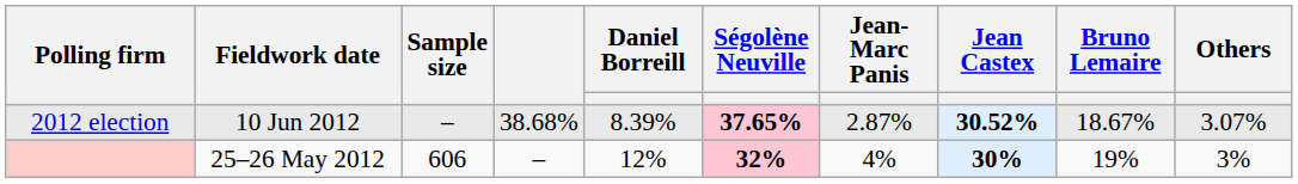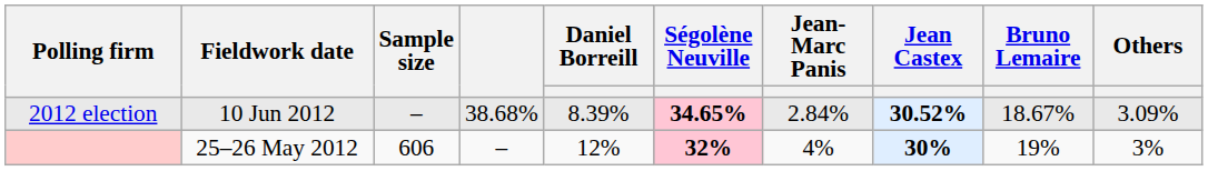2012 election | Ségolène Neuville: 37.65% -> 34.65%
2012 election | Jean-Marc Panis: 2.87% -> 2.84%
2012 election | Others: 3.07% -> 3.09%
